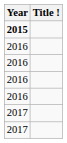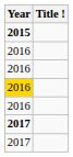row 5 | Year: no background -> gold background
row 7 | Year: normal -> bold
